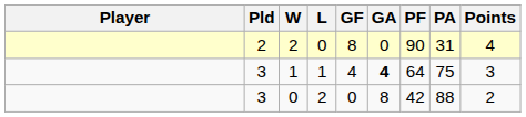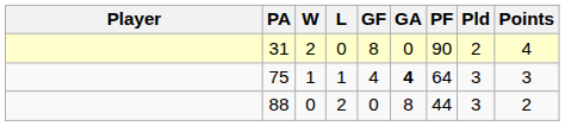columns swapped: Pld <-> PA
row 4 | PF: 42 -> 44
